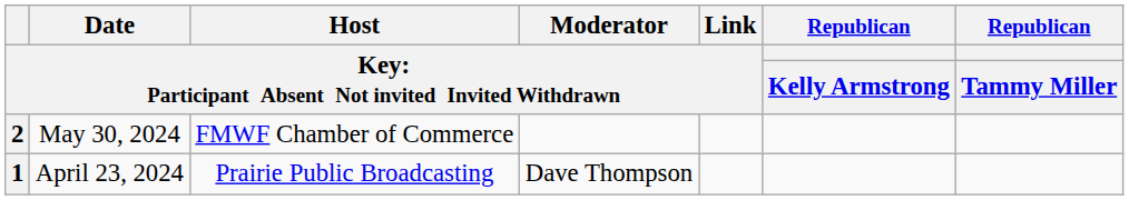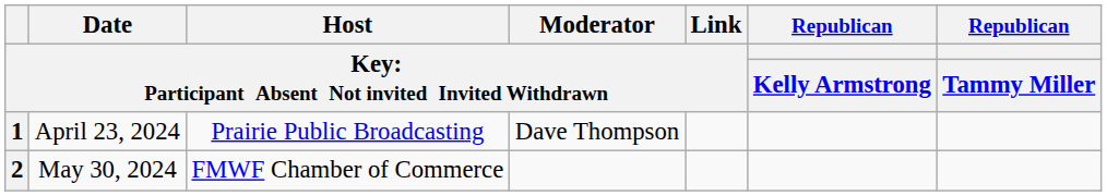rows swapped: 1 <-> 2
